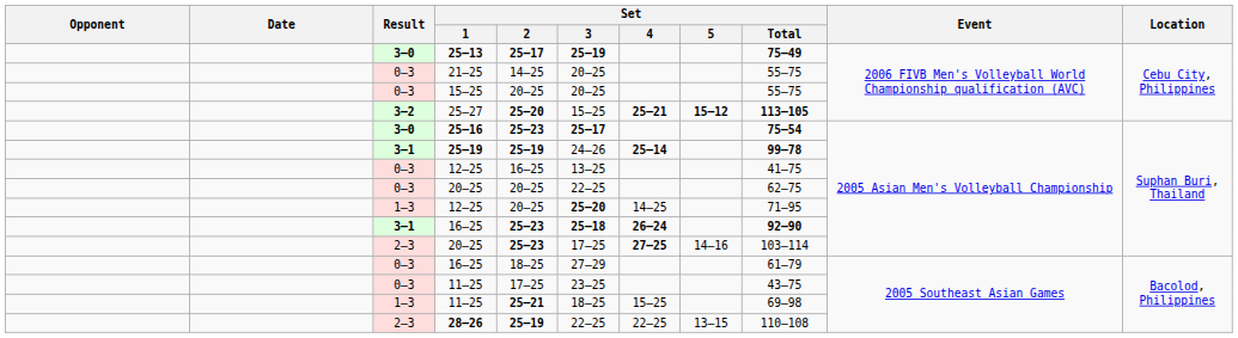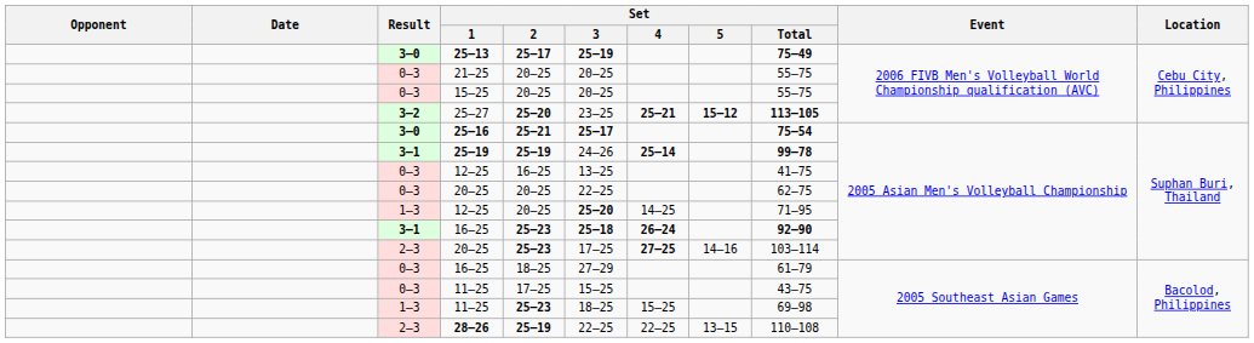21–25 | Set / 2: 14–25 -> 20–25
25–27 | Set / 3: 15–25 -> 23–25
25–16 | Set / 2: 25–23 -> 25–21
0–3 / 11–25 | Set / 3: 23–25 -> 15–25
1–3 / 11–25 | Set / 2: 25–21 -> 25–23
